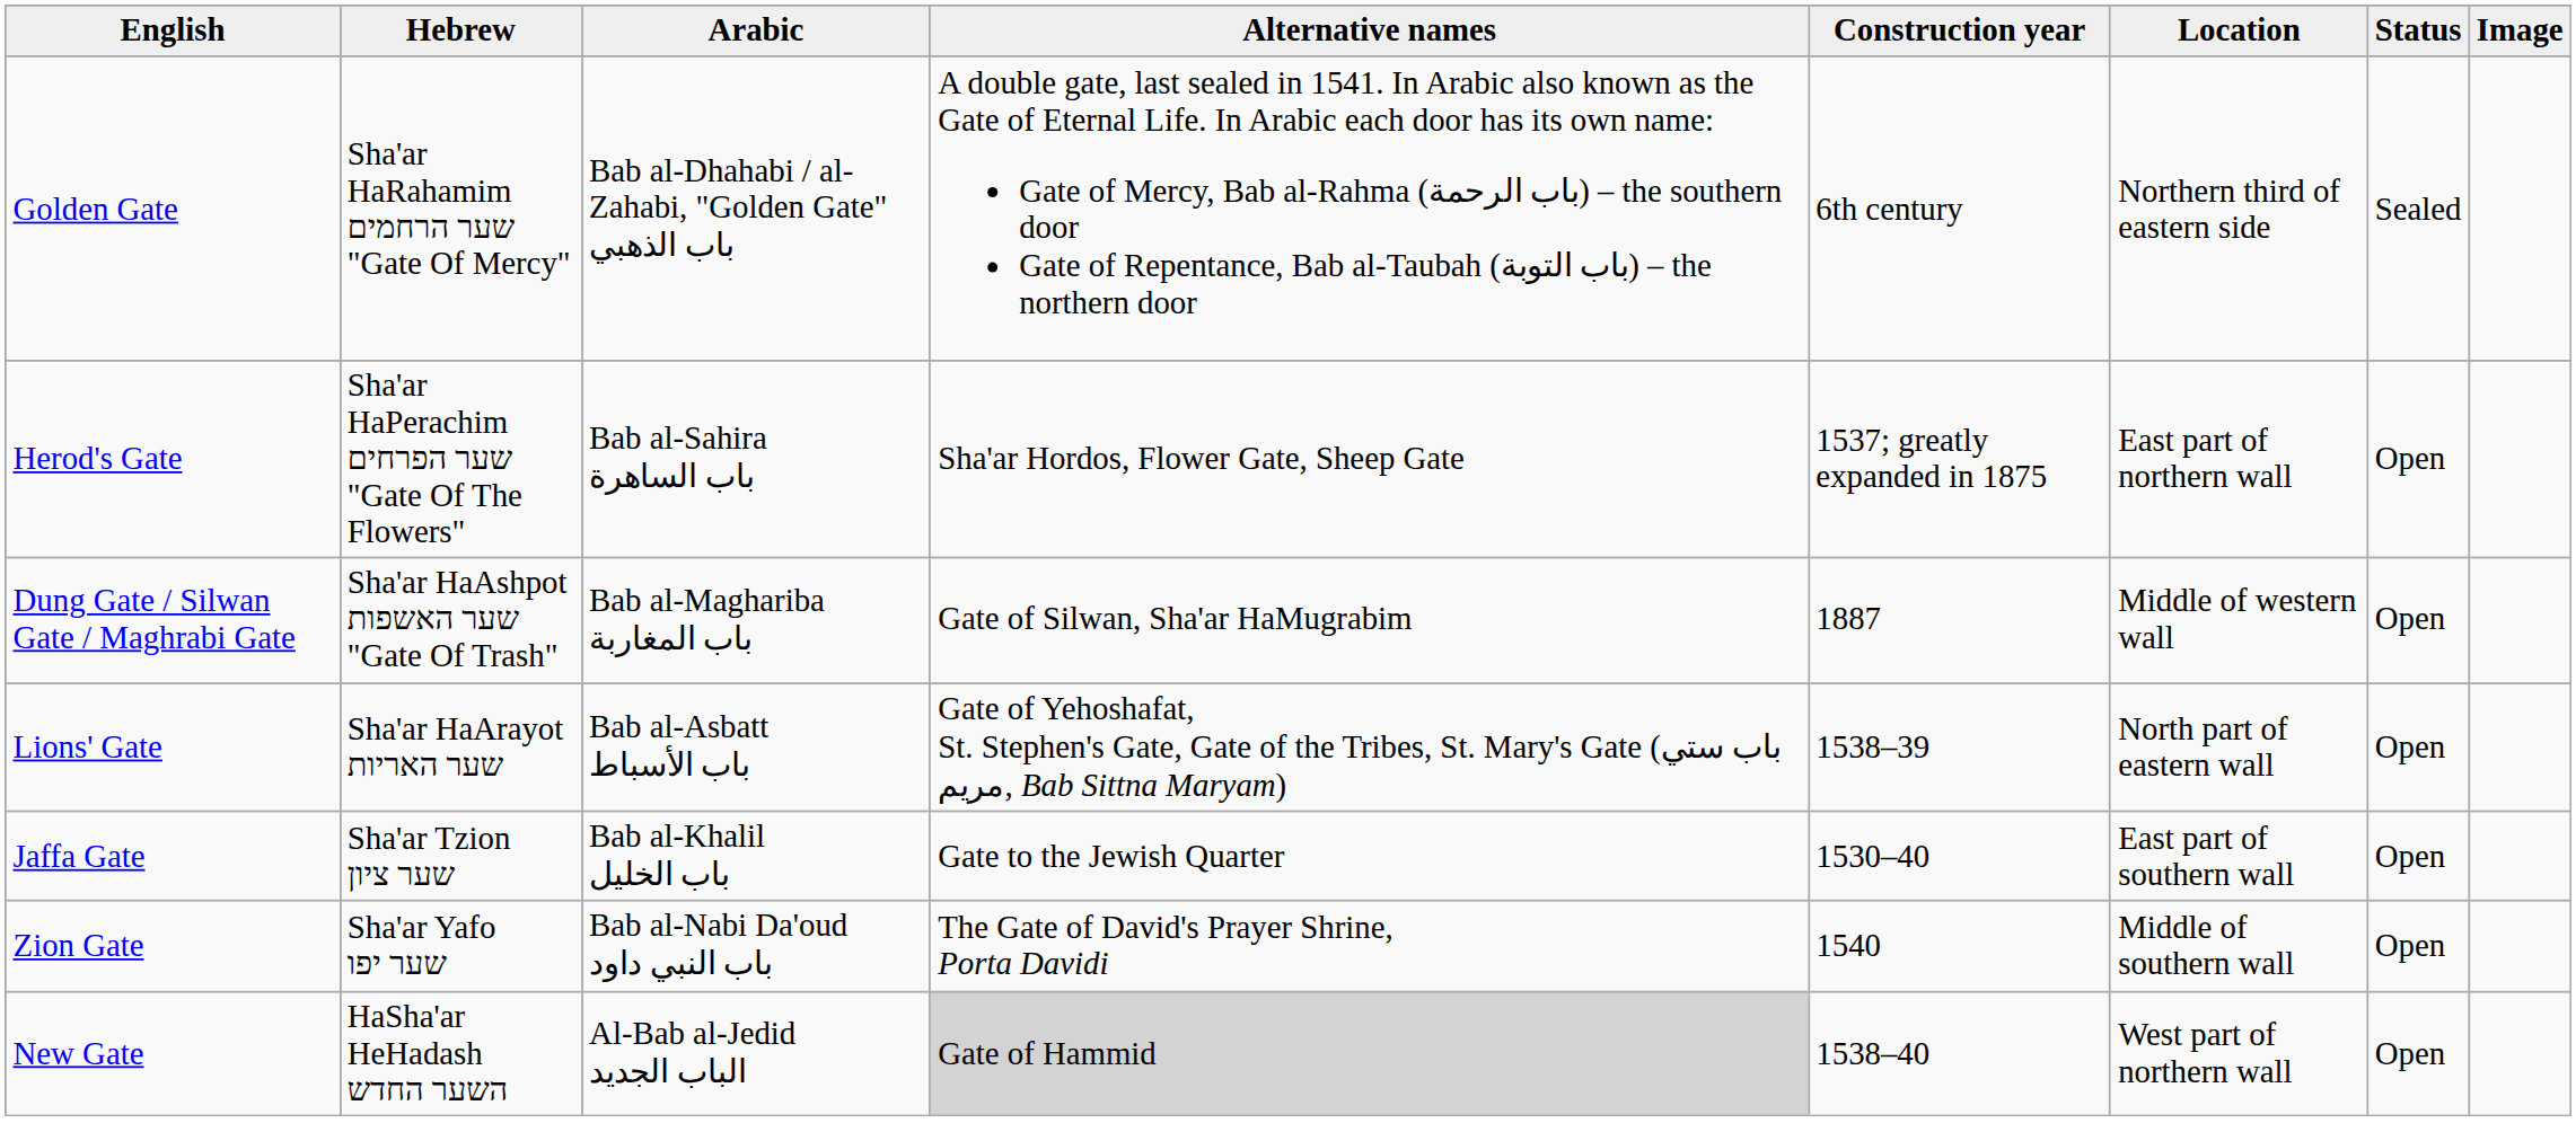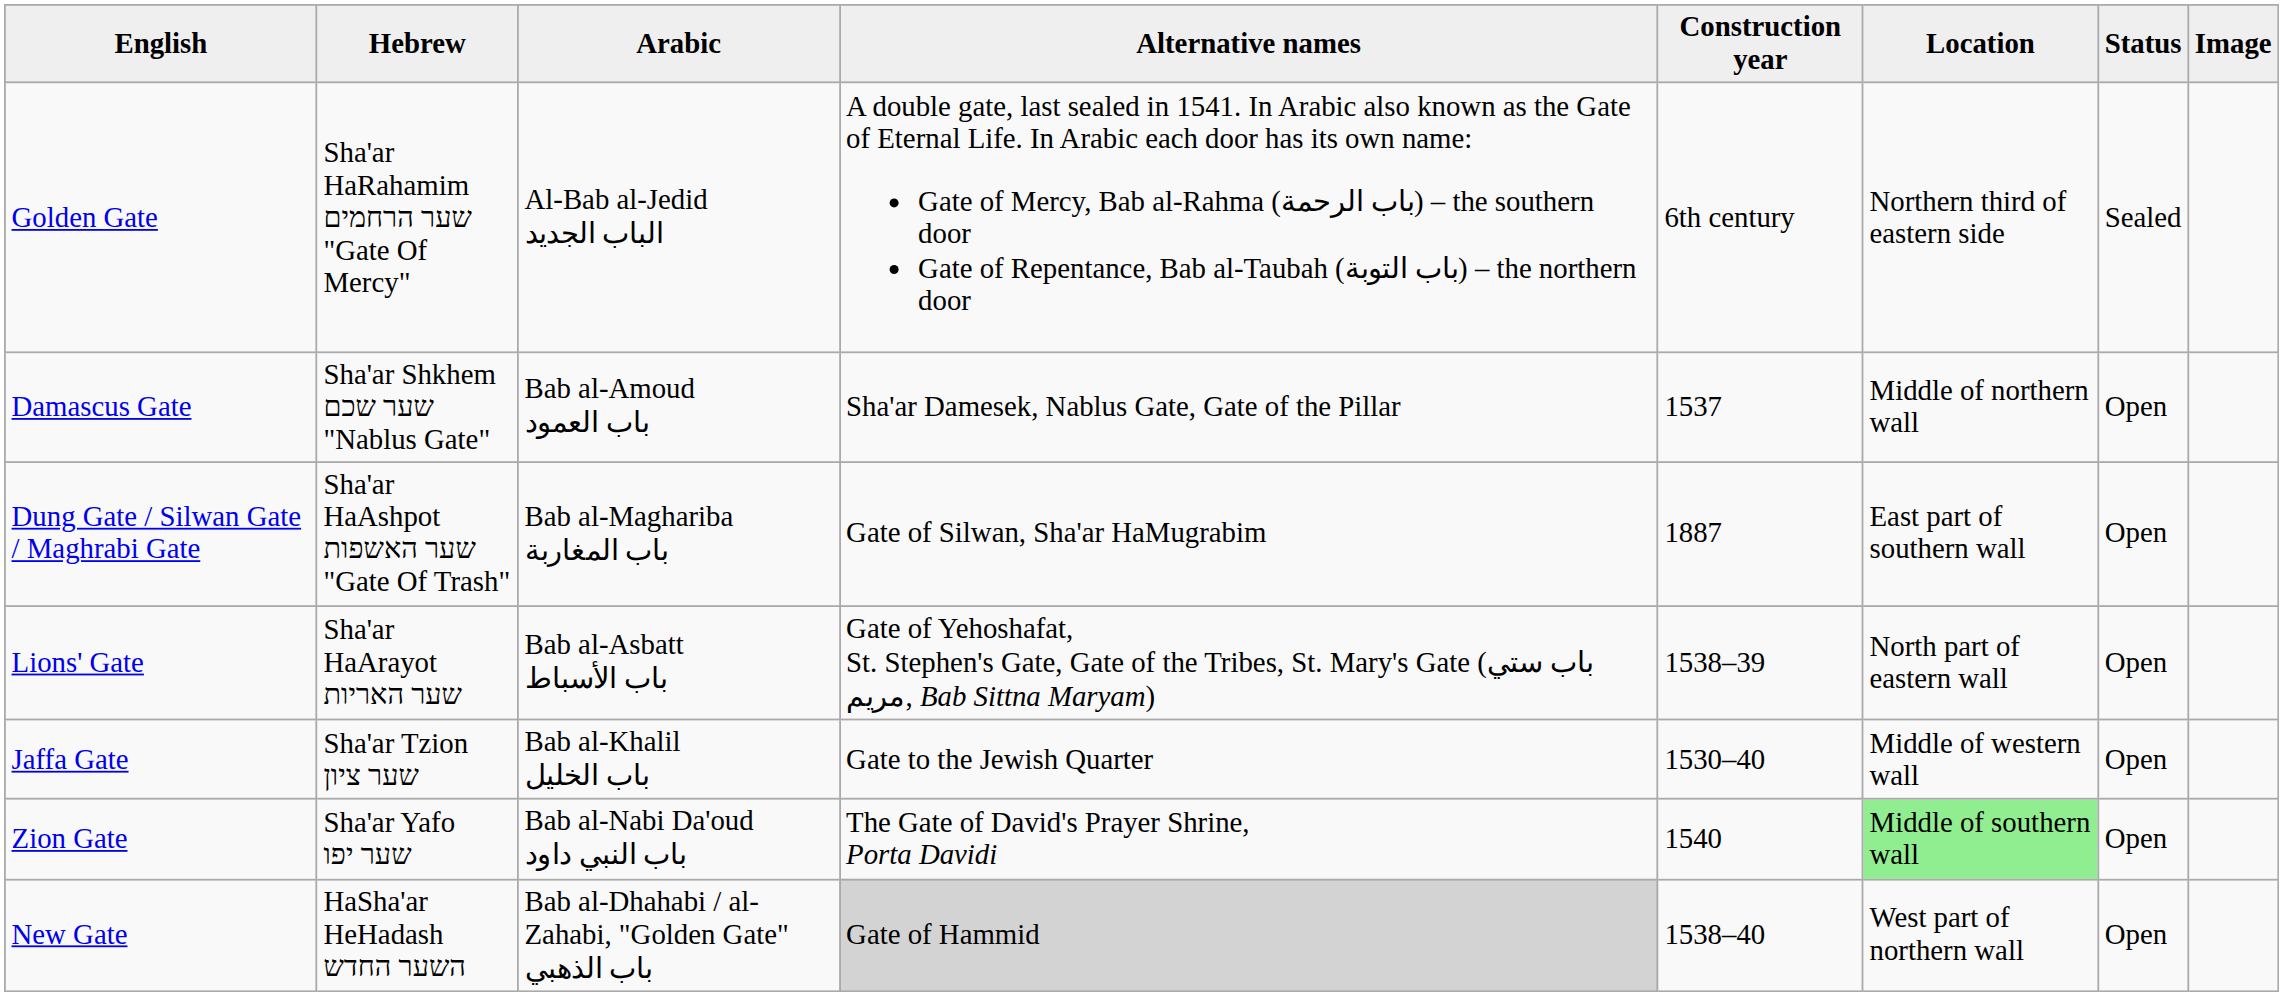Golden Gate | Arabic: Bab al-Dhahabi / al-Zahabi, "Golden Gate" باب الذهبي -> Al-Bab al-Jedid الباب الجديد
+ row: Damascus Gate | Sha'ar Shkhem שער שכם "Nablus Gate" | Bab al-Amoud باب العمود | Sha'ar Damesek, Nablus Gate, Gate of the Pillar | 1537 | Middle of northern wall | Open
- row: Herod's Gate | Sha'ar HaPerachim שער הפרחים "Gate Of The Flowers" | Bab al-Sahira باب الساهرة | Sha'ar Hordos, Flower Gate, Sheep Gate | 1537; greatly expanded in 1875 | East part of northern wall | Open
Dung Gate / Silwan Gate / Maghrabi Gate | Location: Middle of western wall -> East part of southern wall
Jaffa Gate | Location: East part of southern wall -> Middle of western wall
Zion Gate | Location: no background -> lightgreen background
New Gate | Arabic: Al-Bab al-Jedid الباب الجديد -> Bab al-Dhahabi / al-Zahabi, "Golden Gate" باب الذهبي
